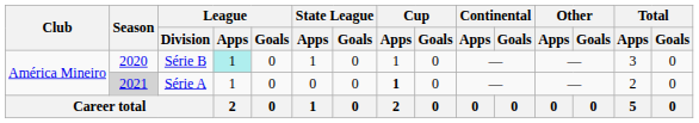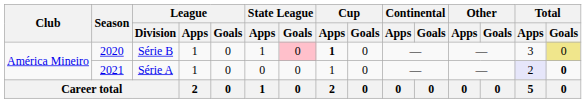Série B | League / Apps: paleturquoise background -> no background
Série B | State League / Goals: no background -> pink background
Série B | Cup / Apps: normal -> bold
Série B | Total / Goals: no background -> khaki background
Série A | Season: lightgrey background -> no background
Série A | Cup / Apps: bold -> normal
Série A | Total / Apps: no background -> lavender background
Série A | Total / Goals: normal -> bold
